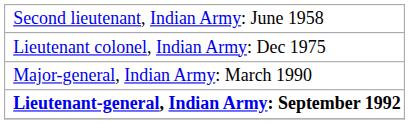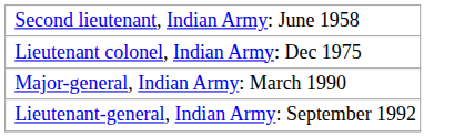row 4 | column 1: bold -> normal
